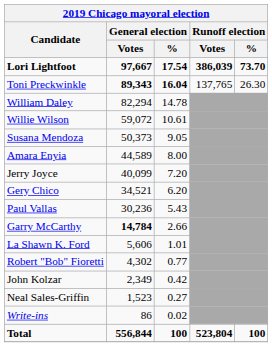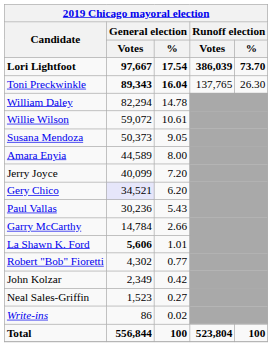Gery Chico | General election / Votes: no background -> lavender background
Garry McCarthy | General election / Votes: bold -> normal
La Shawn K. Ford | General election / Votes: normal -> bold
